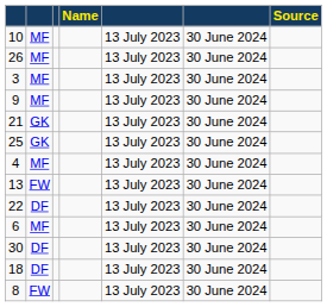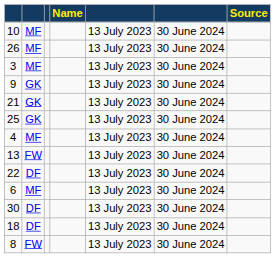9 | column 2: MF -> GK
